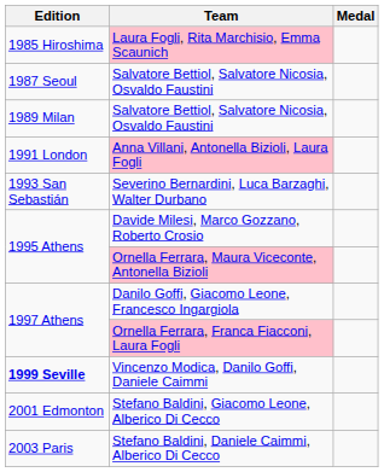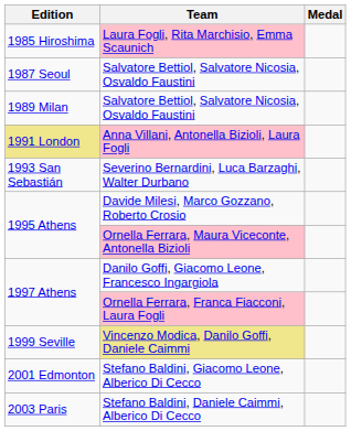Anna Villani, Antonella Bizioli, Laura Fogli | Edition: no background -> khaki background
Vincenzo Modica, Danilo Goffi, Daniele Caimmi | Edition: bold -> normal
Vincenzo Modica, Danilo Goffi, Daniele Caimmi | Team: no background -> khaki background
